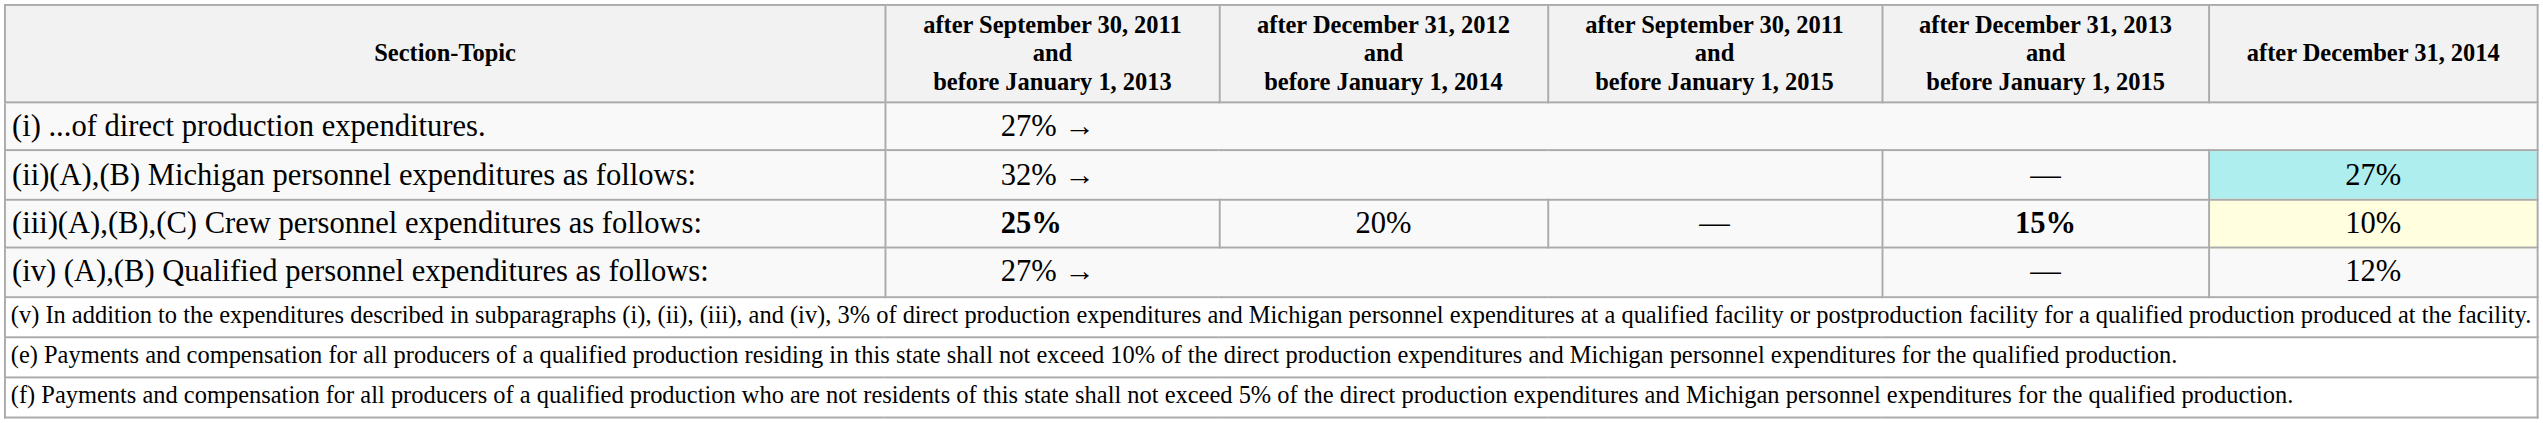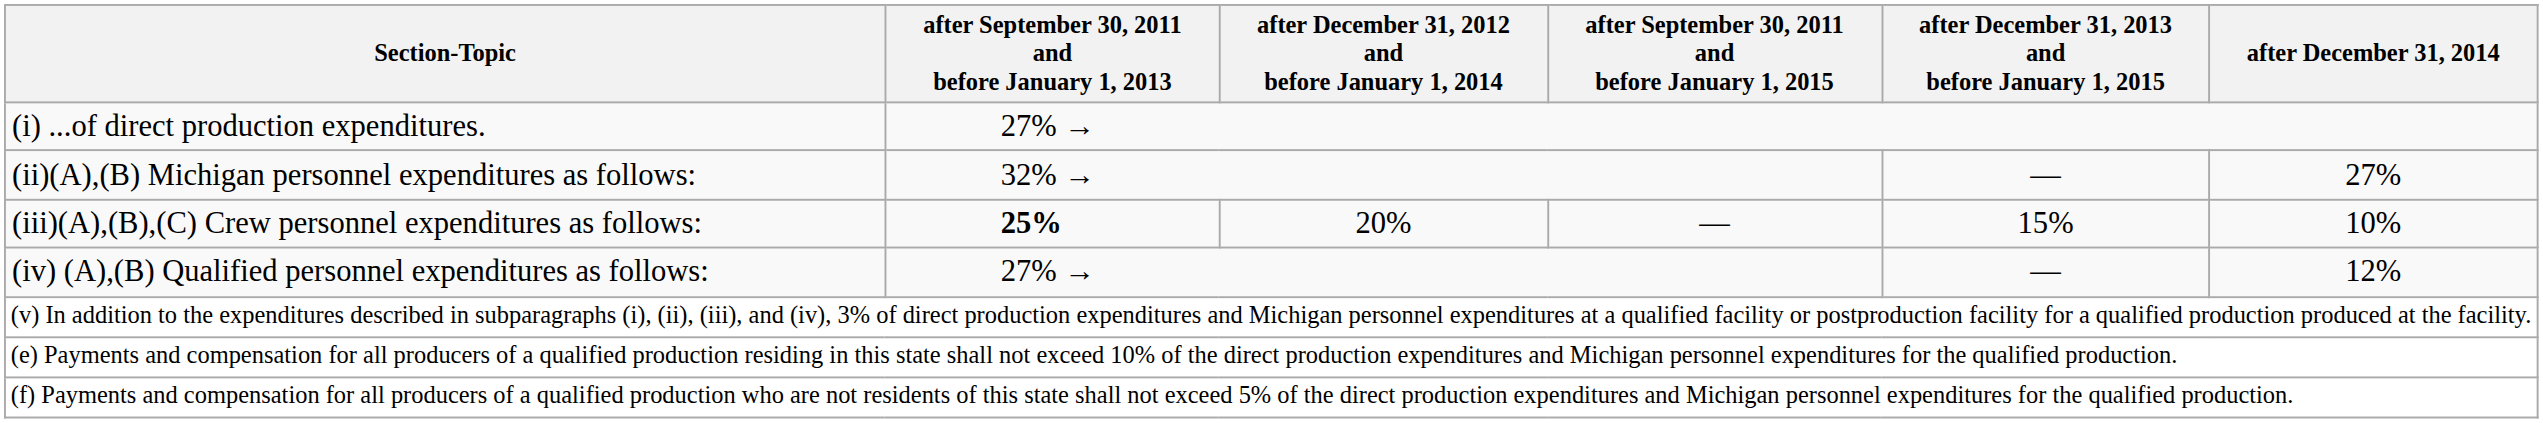(ii)(A),(B) Michigan personnel expenditures as follows: | after December 31, 2014: paleturquoise background -> no background
(iii)(A),(B),(C) Crew personnel expenditures as follows: | after December 31, 2013 and before January 1, 2015: bold -> normal
(iii)(A),(B),(C) Crew personnel expenditures as follows: | after December 31, 2014: lightyellow background -> no background
